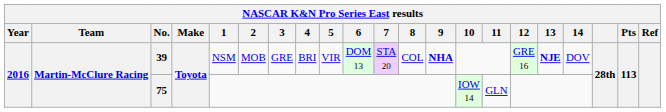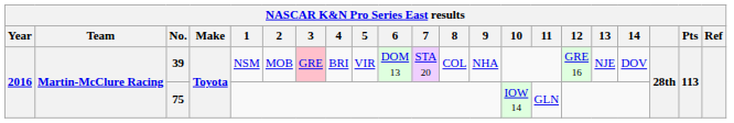39 | 3: no background -> pink background
39 | 9: bold -> normal
39 | 13: bold -> normal
